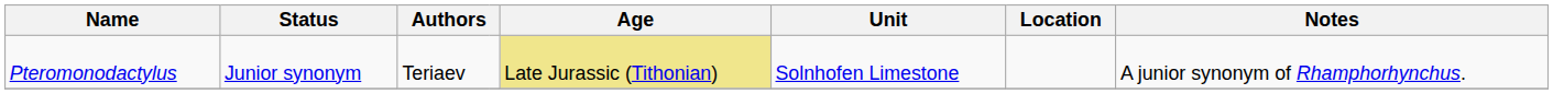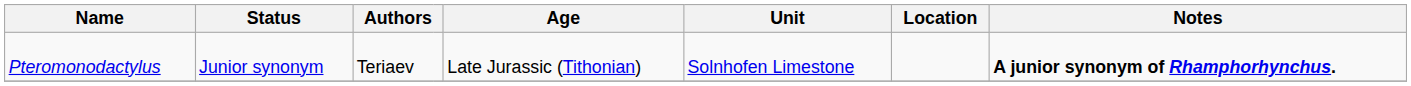Pteromonodactylus | Age: khaki background -> no background
Pteromonodactylus | Notes: normal -> bold
